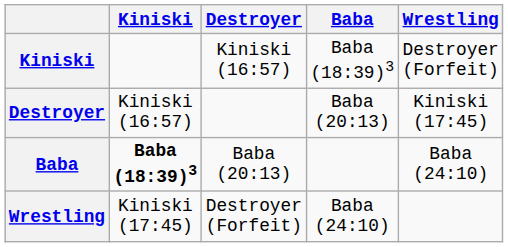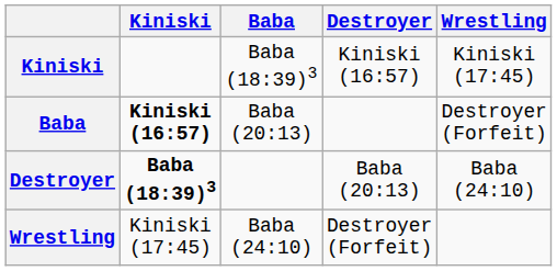columns swapped: Destroyer <-> Baba
row 2 | Wrestling: Destroyer (Forfeit) -> Kiniski (17:45)
row 3 | column 1: Destroyer -> Baba
row 3 | Kiniski: normal -> bold
row 3 | Wrestling: Kiniski (17:45) -> Destroyer (Forfeit)
row 4 | column 1: Baba -> Destroyer
